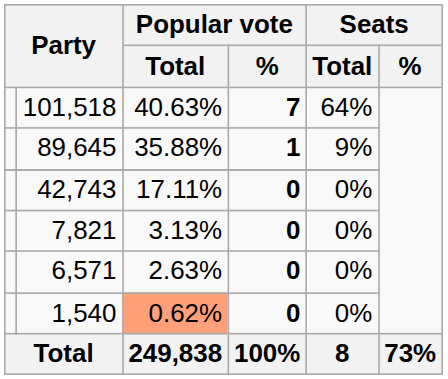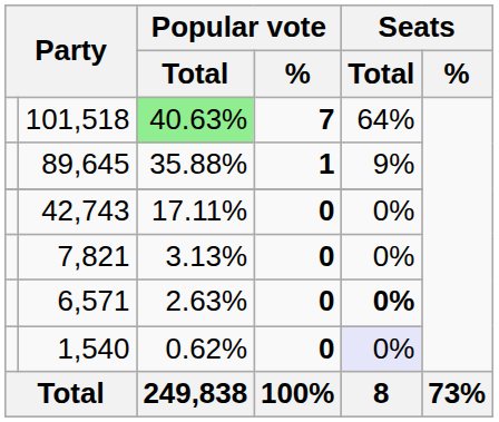101,518 | Popular vote / Total: no background -> lightgreen background
6,571 | Seats / Total: normal -> bold
1,540 | Popular vote / Total: lightsalmon background -> no background
1,540 | Seats / Total: no background -> lavender background
